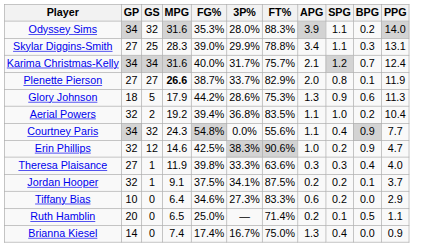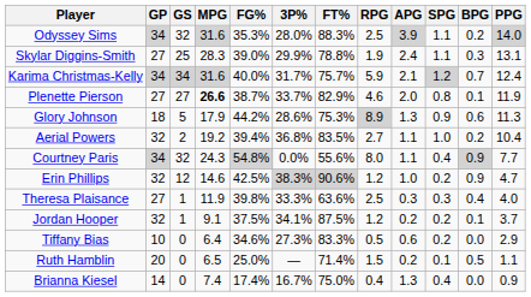+ column: RPG | 2.5 | 1.9 | 5.9 | 4.6 | 8.9 | 2.7 | 8.0 | 1.2 | 2.5 | 1.2 | 0.5 | 1.5 | 0.4
Skylar Diggins-Smith | APG: 3.4 -> 2.4
